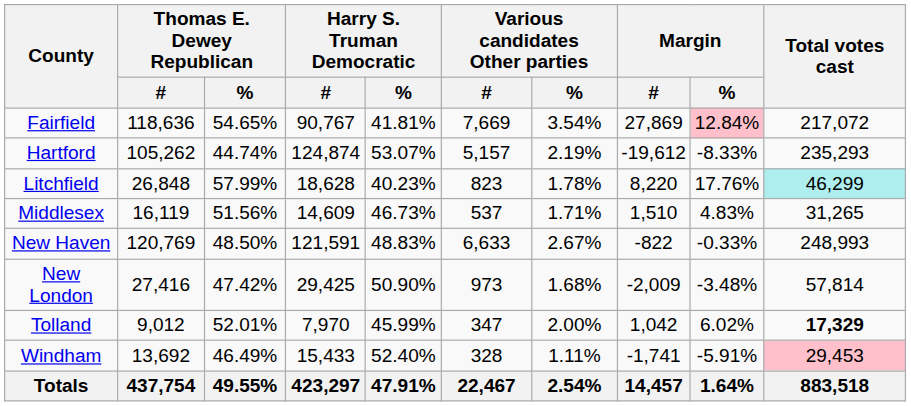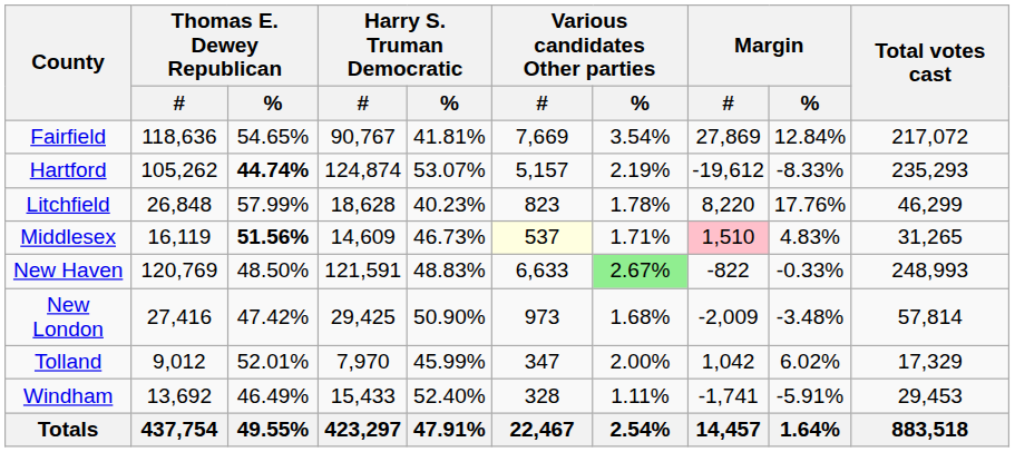Fairfield | Margin / %: pink background -> no background
Hartford | Thomas E. Dewey Republican / %: normal -> bold
Litchfield | Total votes cast: paleturquoise background -> no background
Middlesex | Thomas E. Dewey Republican / %: normal -> bold
Middlesex | Various candidates Other parties / #: no background -> lightyellow background
Middlesex | Margin / #: no background -> pink background
New Haven | Various candidates Other parties / %: no background -> lightgreen background
Tolland | Total votes cast: bold -> normal
Windham | Total votes cast: pink background -> no background
